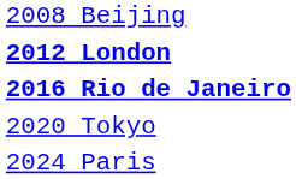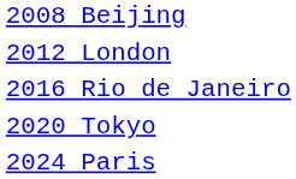2012 London | column 1: bold -> normal
2016 Rio de Janeiro | column 1: bold -> normal
